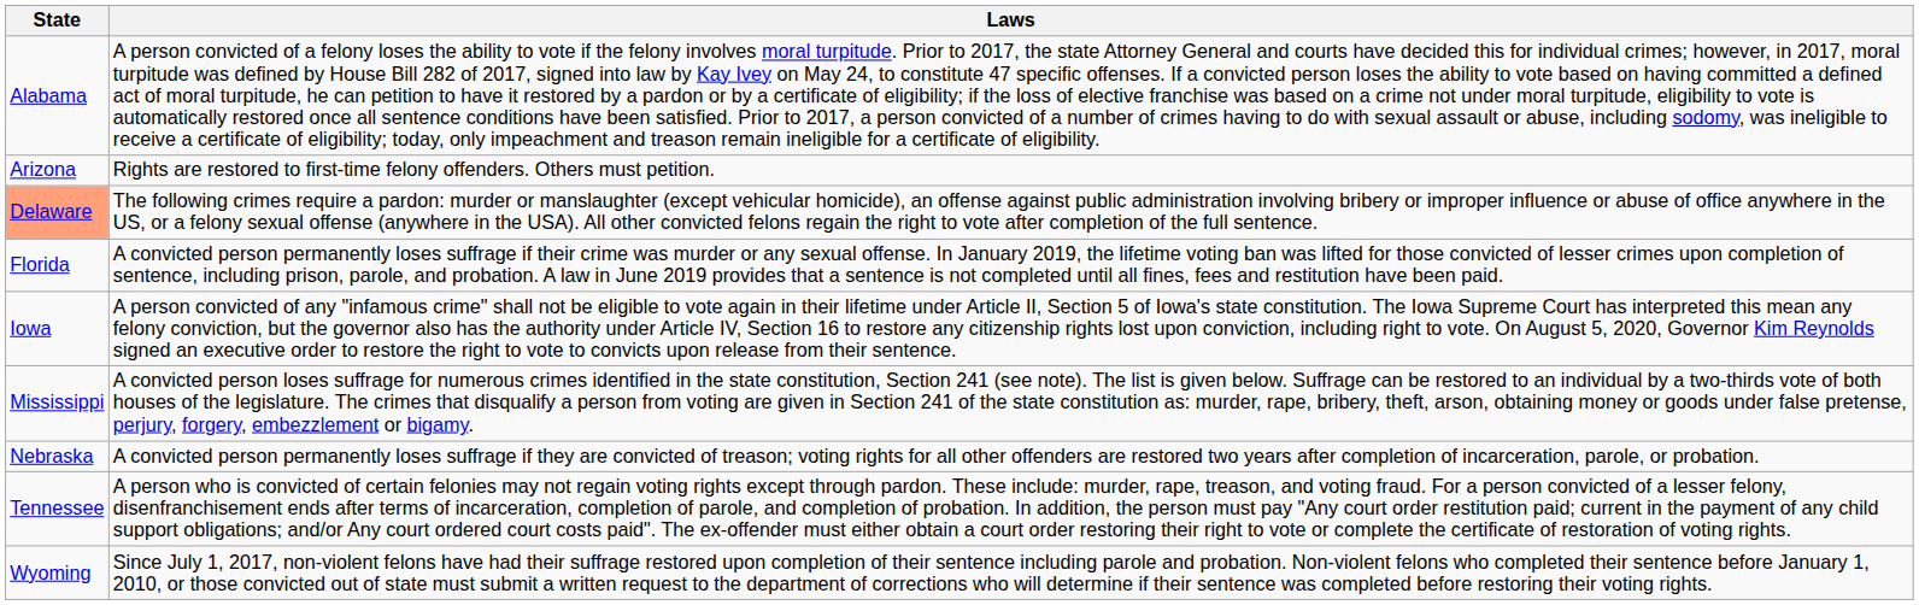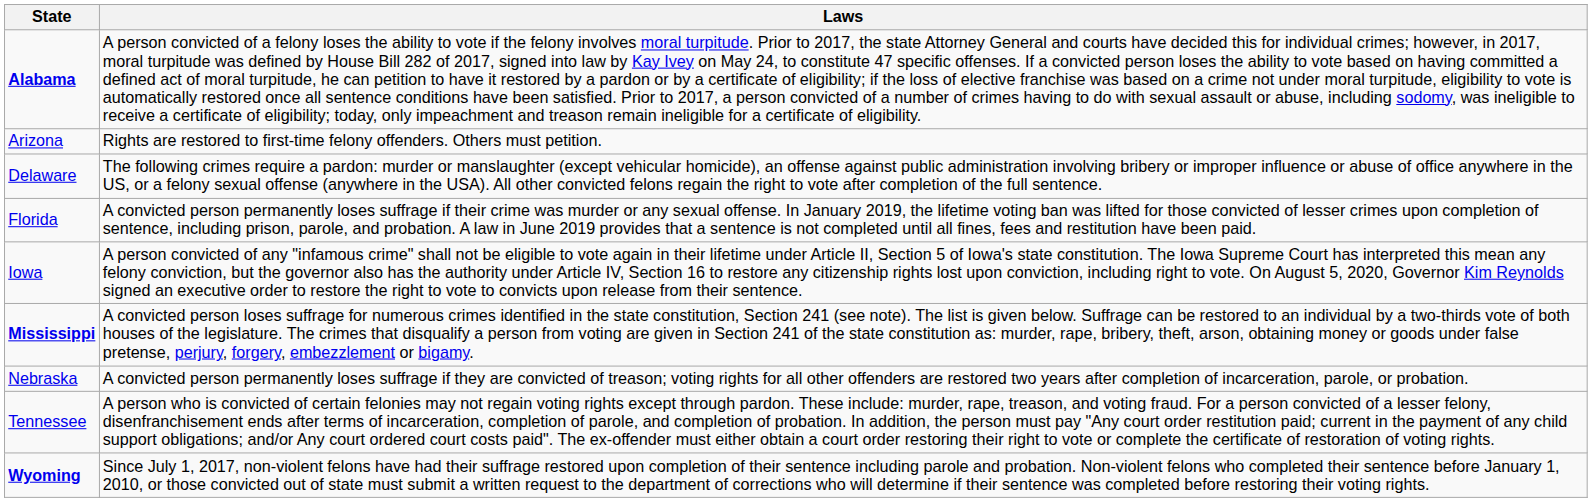Alabama | State: normal -> bold
Delaware | State: lightsalmon background -> no background
Mississippi | State: normal -> bold
Wyoming | State: normal -> bold
